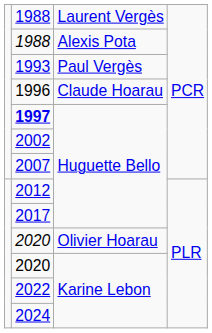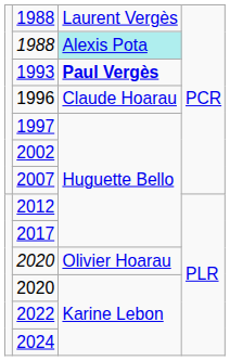1988 / Alexis Pota | column 3: no background -> paleturquoise background
1993 | column 3: normal -> bold
1997 | column 2: bold -> normal
